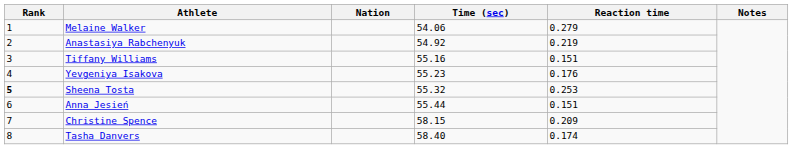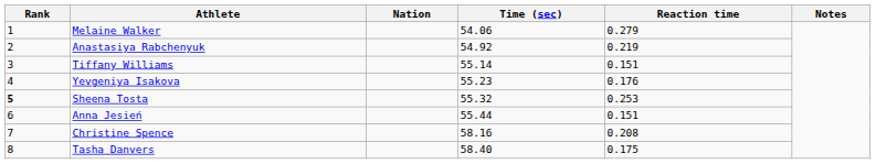Tiffany Williams | Time (sec): 55.16 -> 55.14
Christine Spence | Time (sec): 58.15 -> 58.16
Christine Spence | Reaction time: 0.209 -> 0.208
Tasha Danvers | Reaction time: 0.174 -> 0.175
